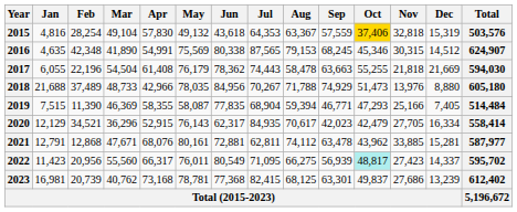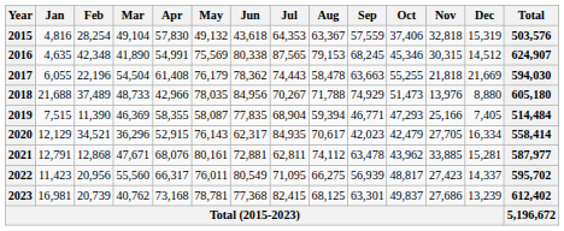2015 | Oct: gold background -> no background
2022 | Oct: paleturquoise background -> no background
